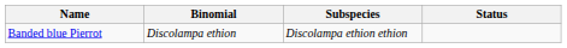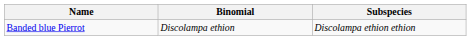- column: Status
